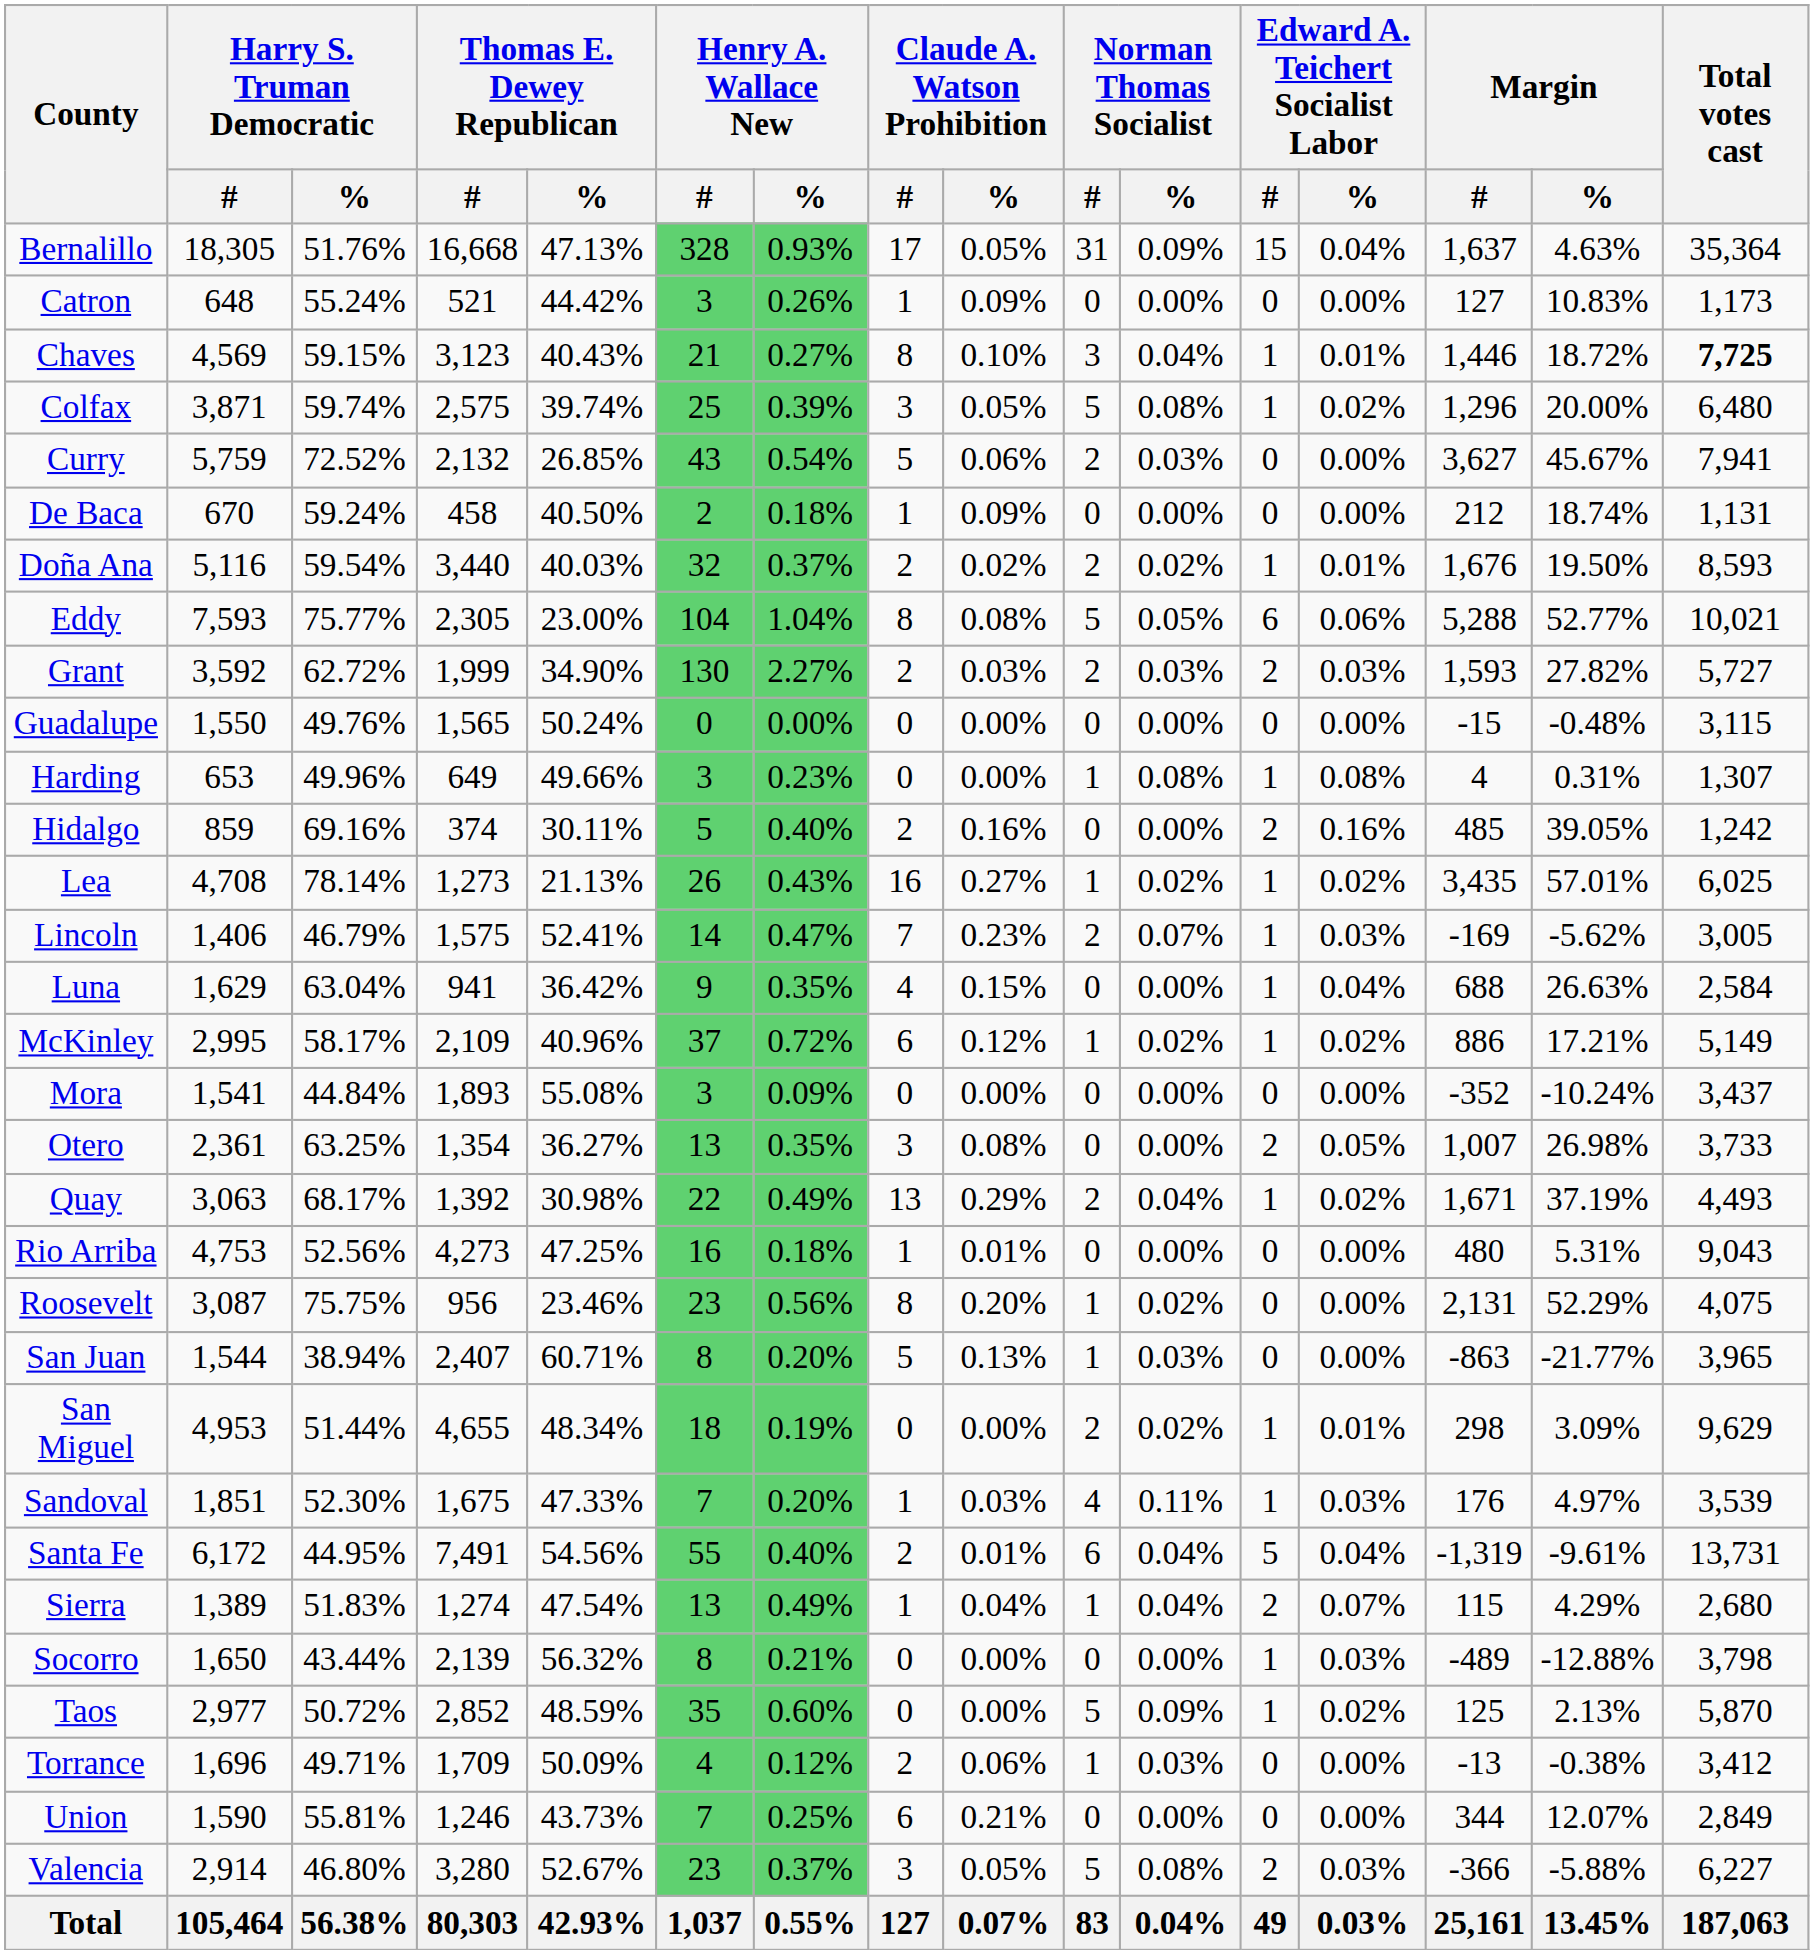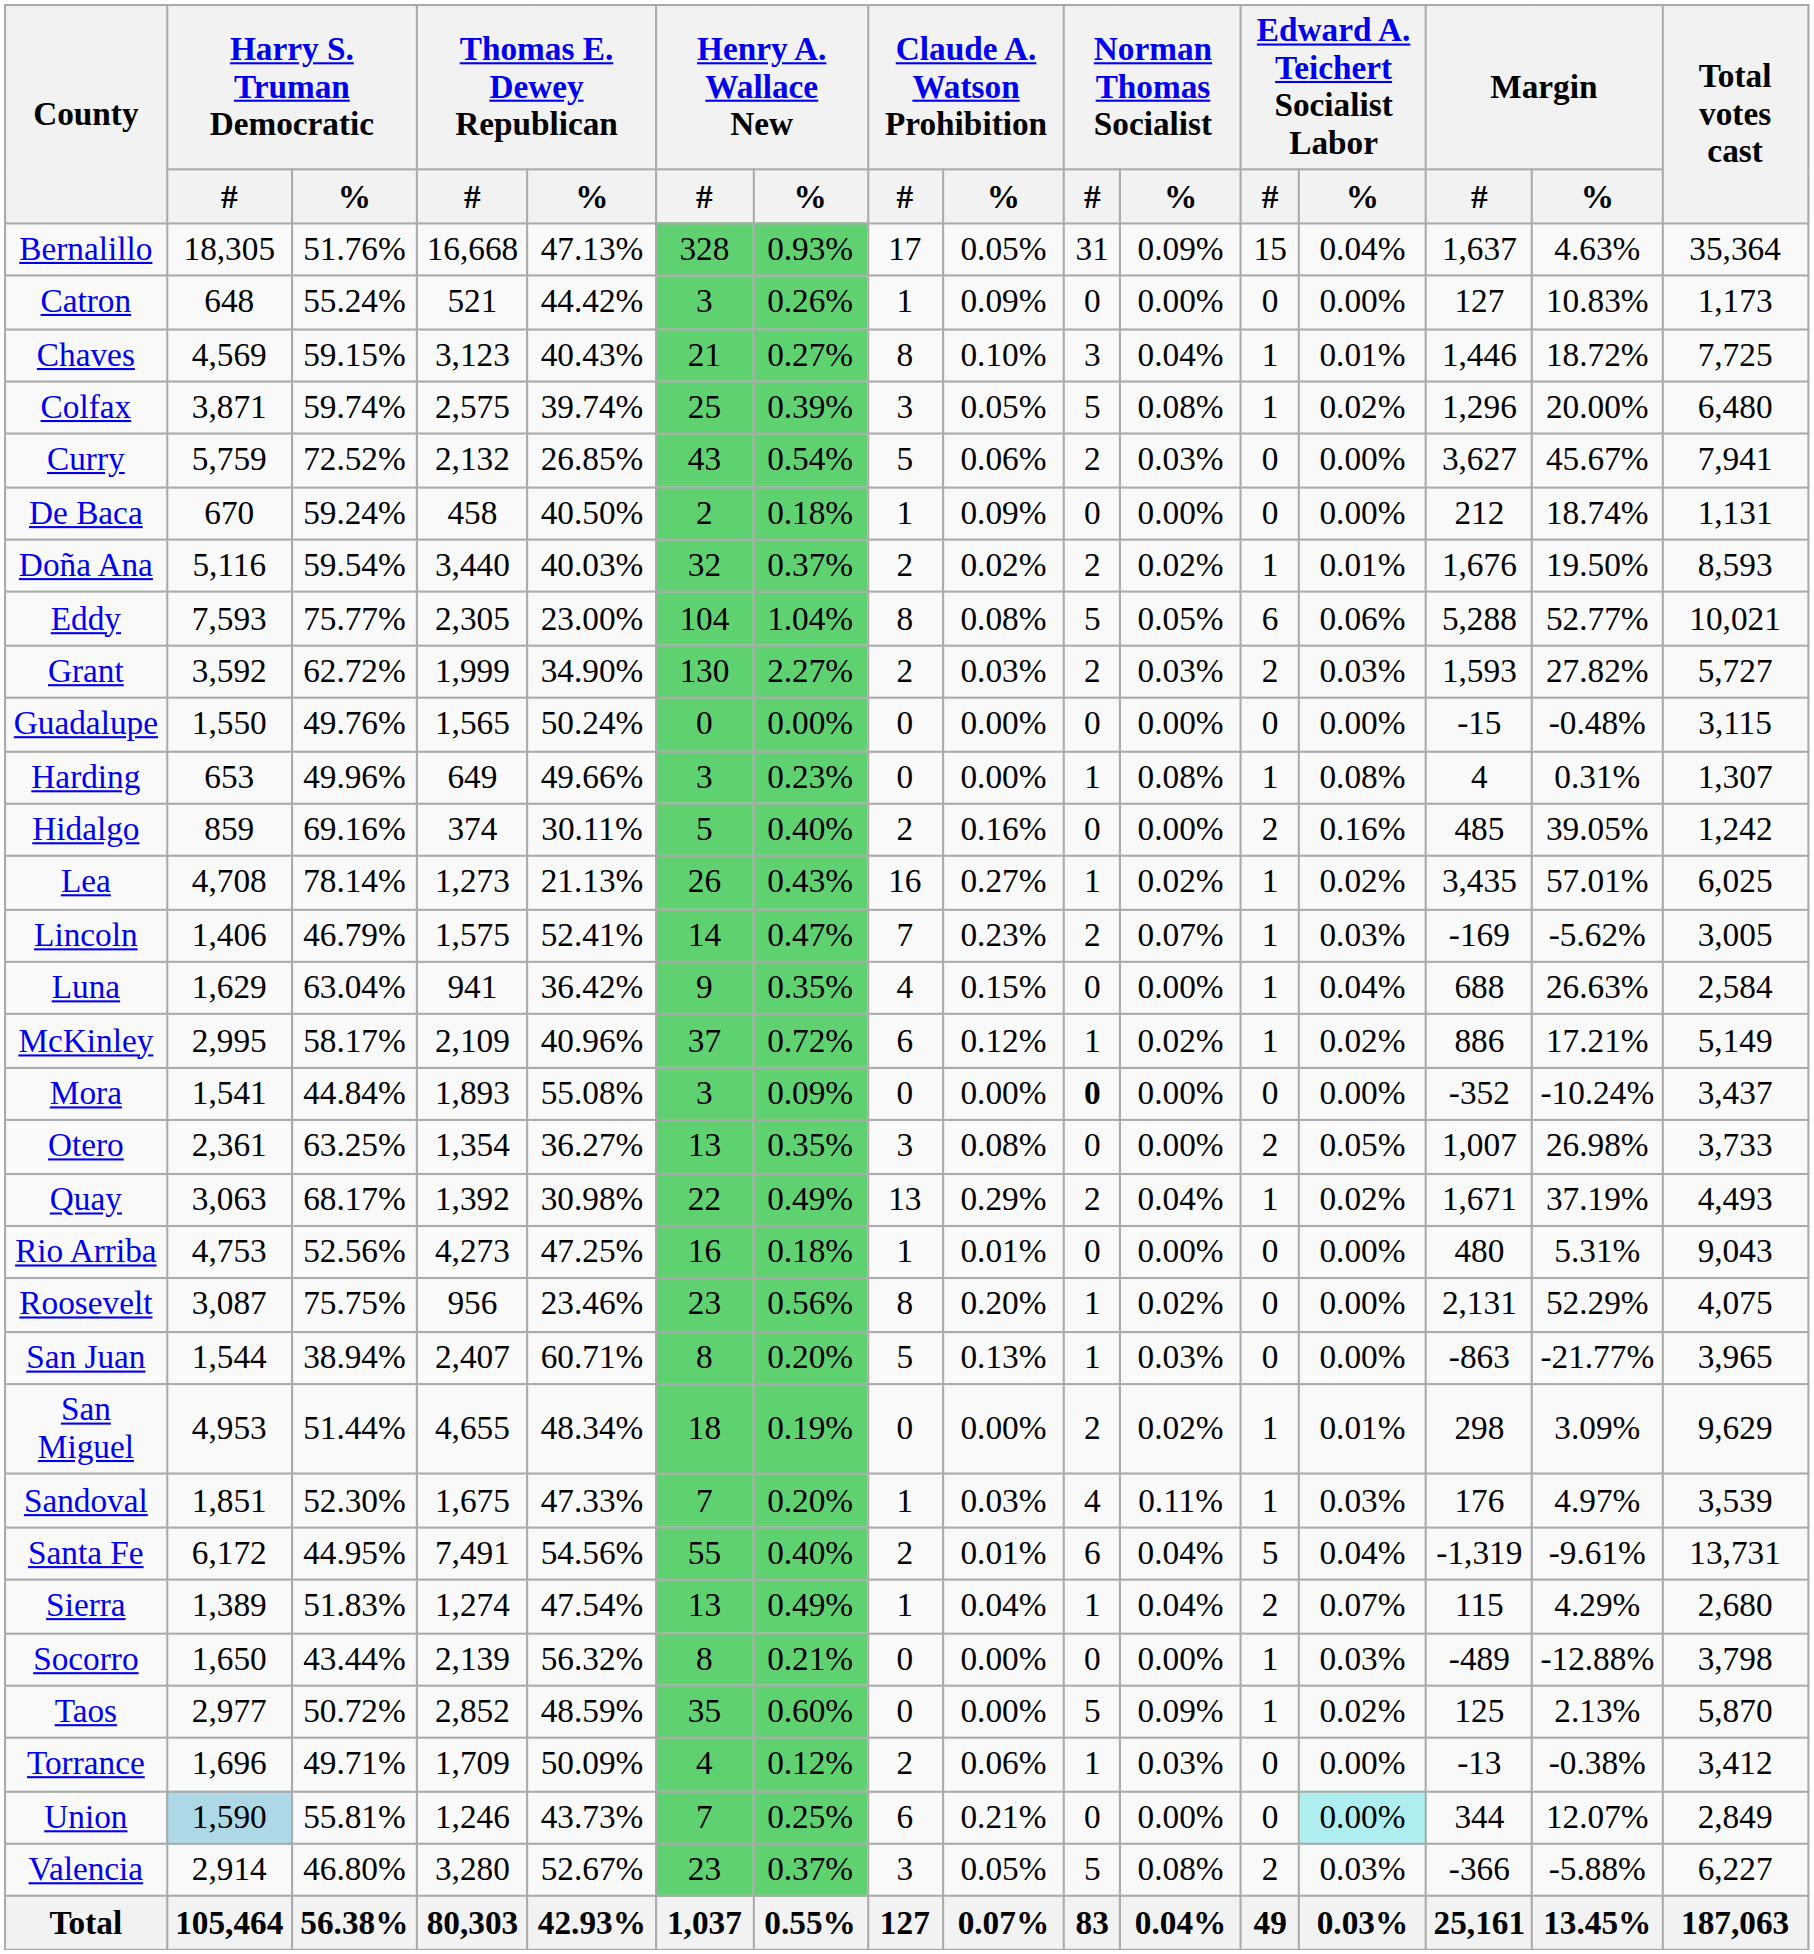Chaves | Total votes cast: bold -> normal
Mora | Norman Thomas Socialist / #: normal -> bold
Union | Harry S. Truman Democratic / #: no background -> lightblue background
Union | Edward A. Teichert Socialist Labor / %: no background -> paleturquoise background
